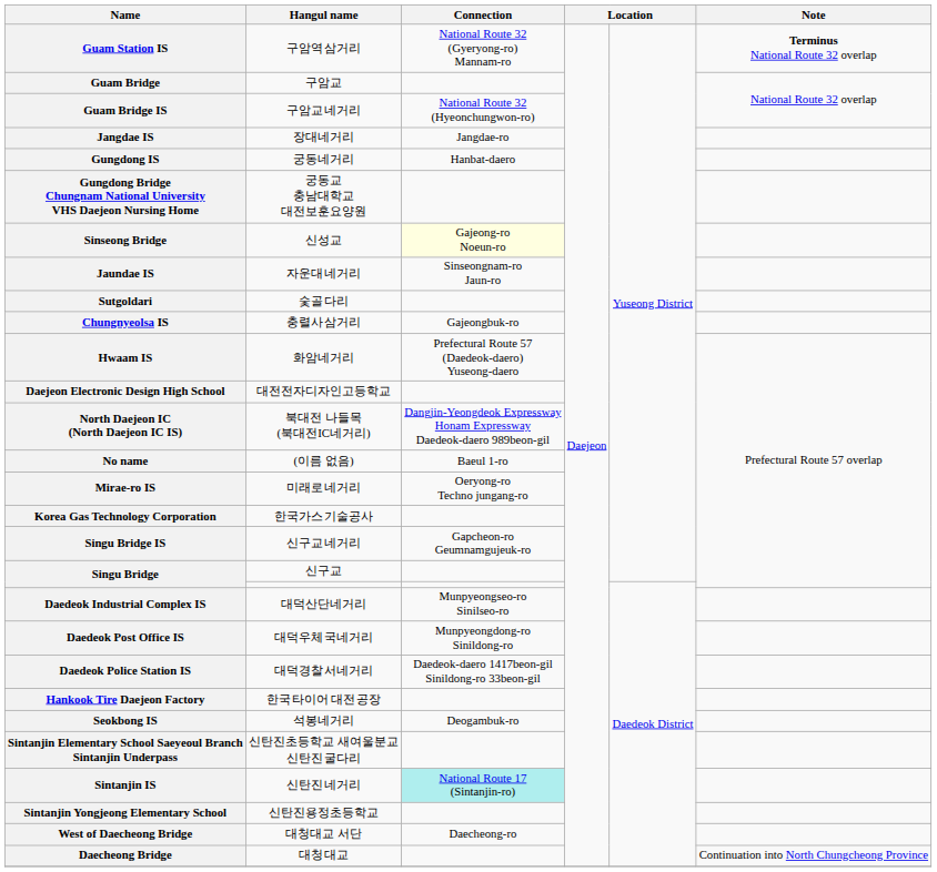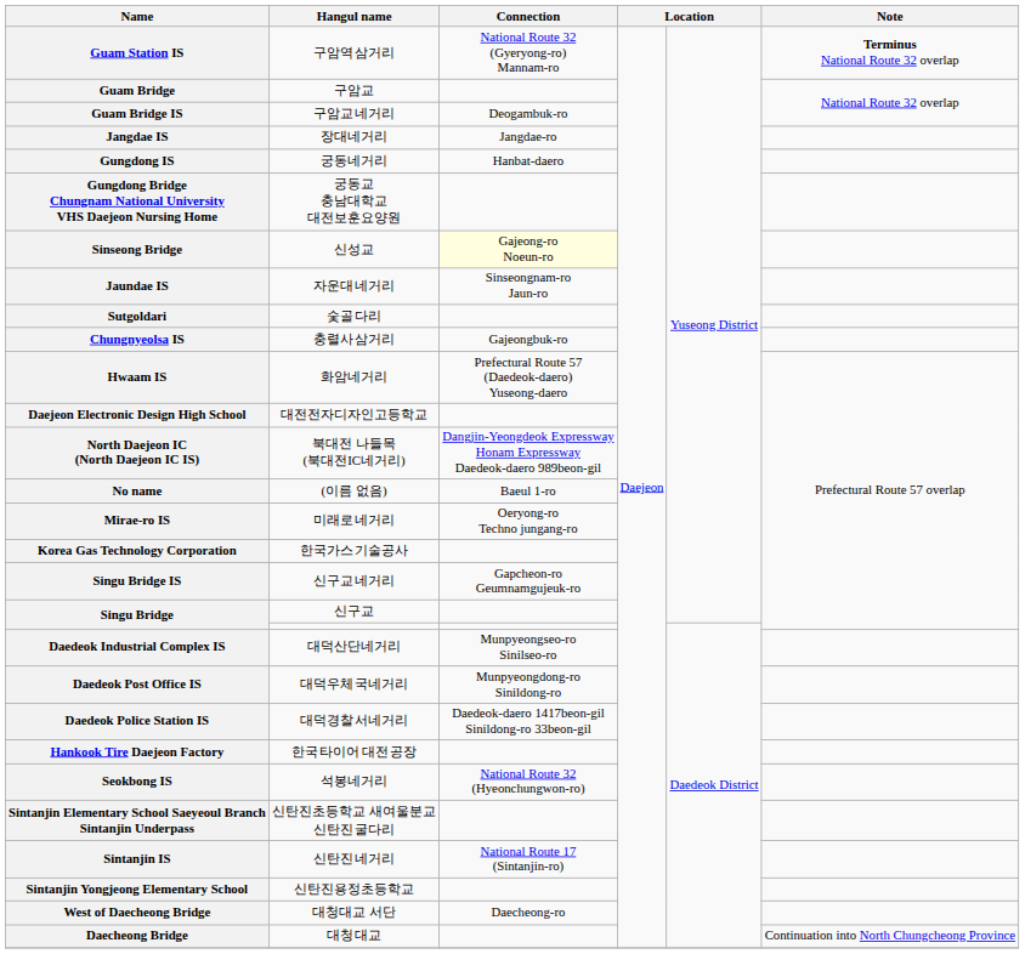구암교네거리 | Connection: National Route 32 (Hyeonchungwon-ro) -> Deogambuk-ro
석봉네거리 | Connection: Deogambuk-ro -> National Route 32 (Hyeonchungwon-ro)
신탄진네거리 | Connection: paleturquoise background -> no background
